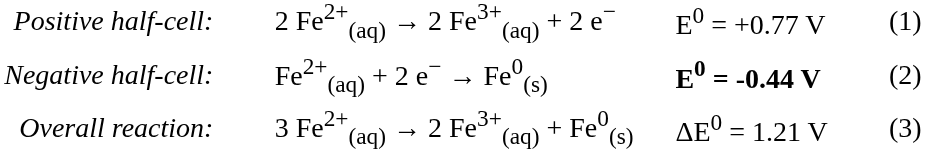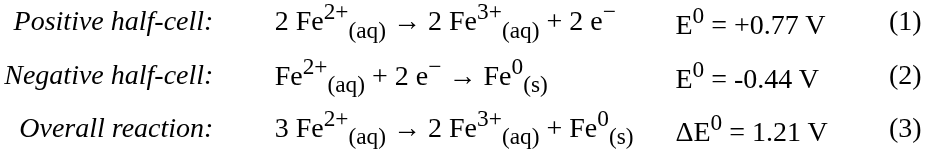Negative half-cell: | column 3: bold -> normal
